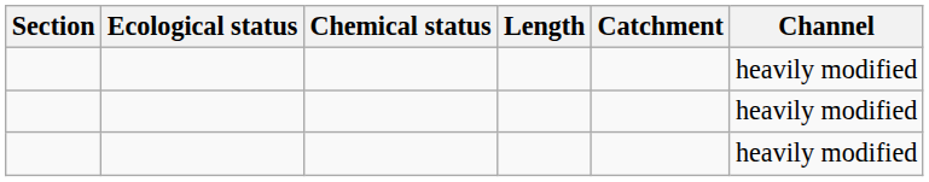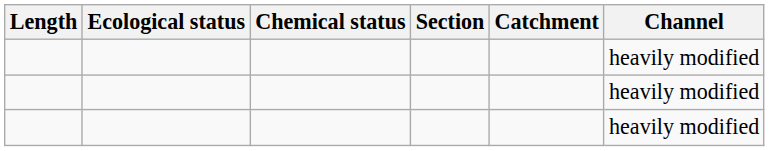columns swapped: Section <-> Length
